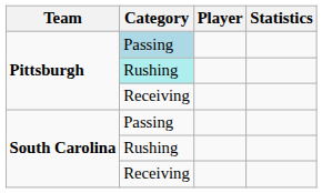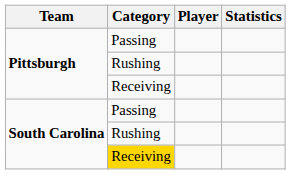Pittsburgh / Passing | Category: lightblue background -> no background
Pittsburgh / Rushing | Category: paleturquoise background -> no background
South Carolina / Receiving | Category: no background -> gold background
